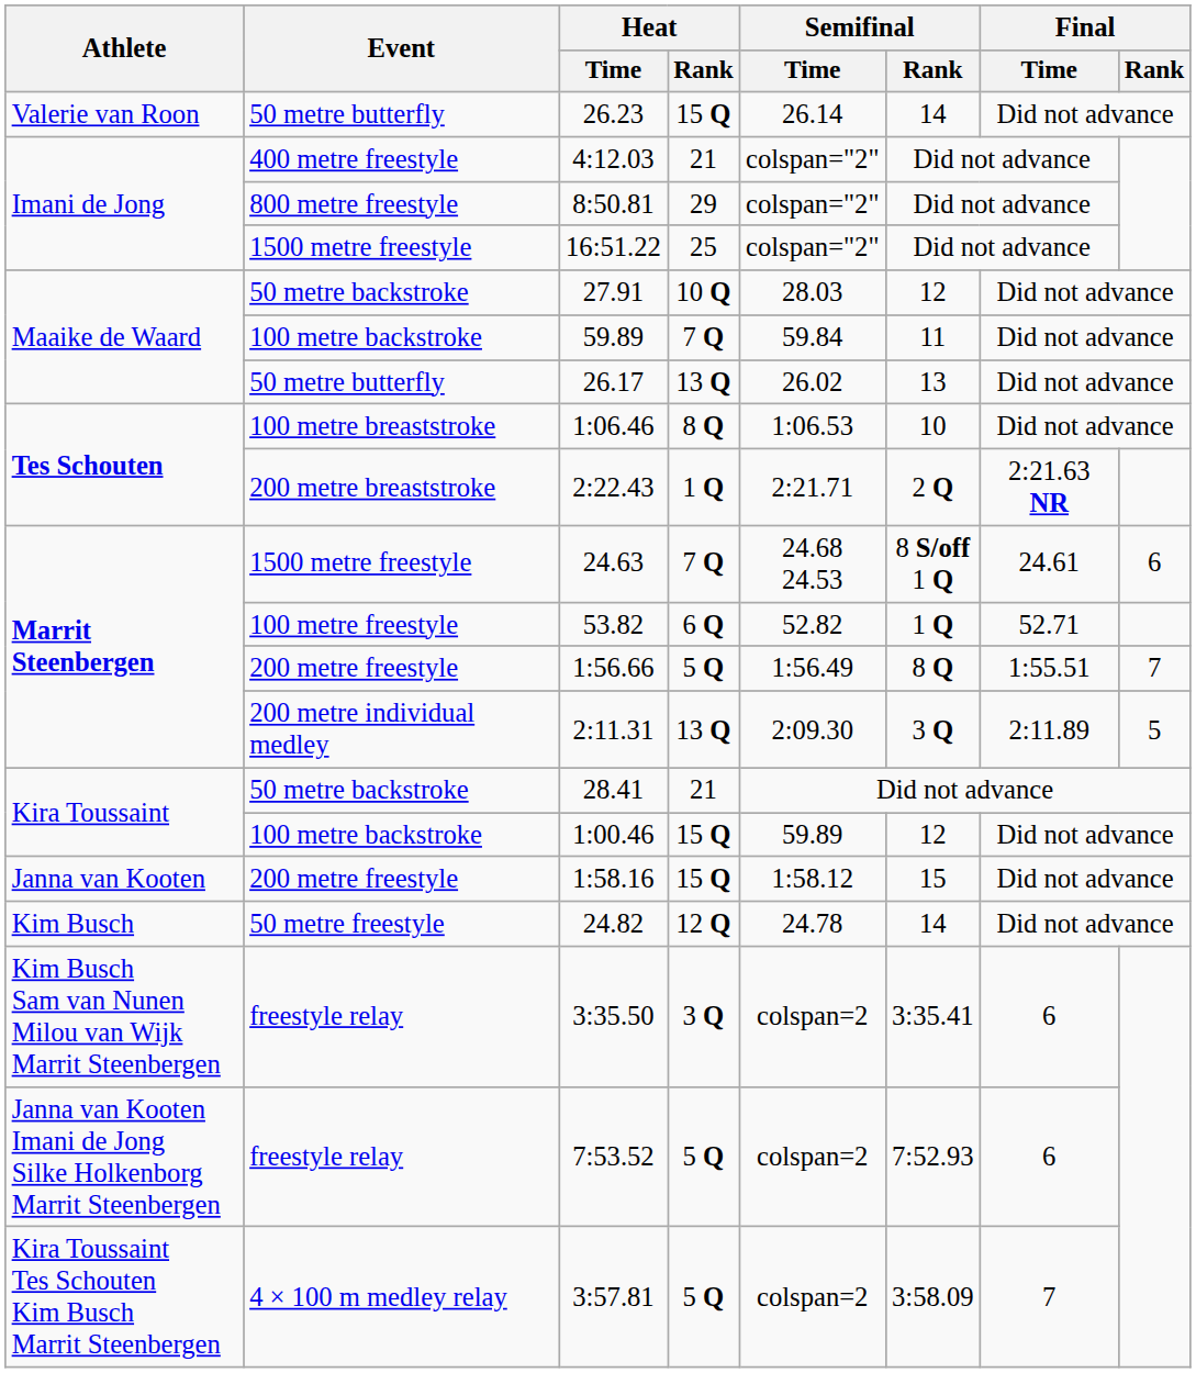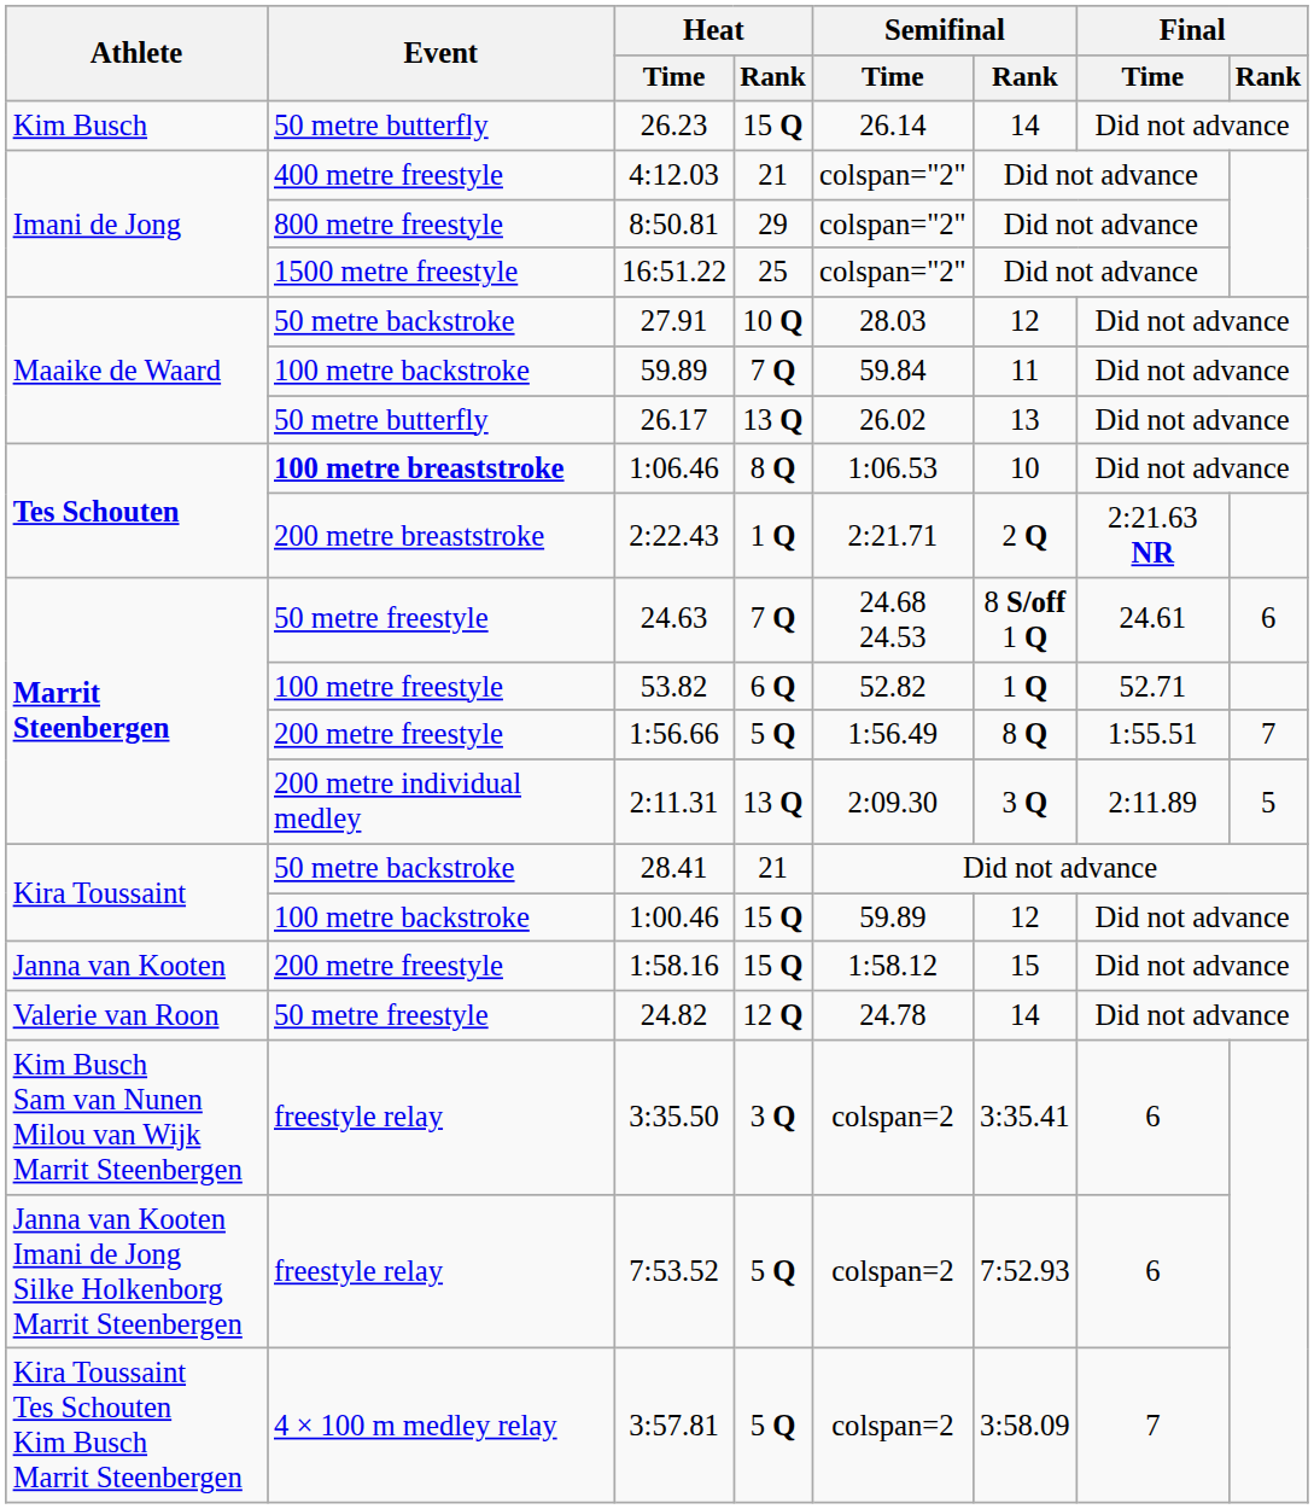26.23 | Athlete: Valerie van Roon -> Kim Busch
1:06.46 | Event: normal -> bold
24.63 | Event: 1500 metre freestyle -> 50 metre freestyle
24.82 | Athlete: Kim Busch -> Valerie van Roon
